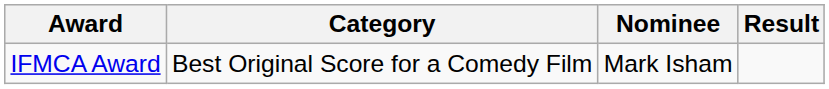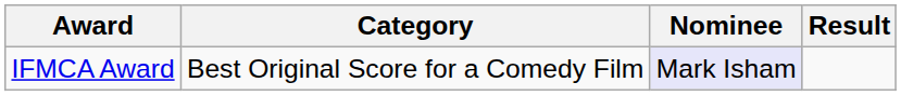IFMCA Award | Nominee: no background -> lavender background
